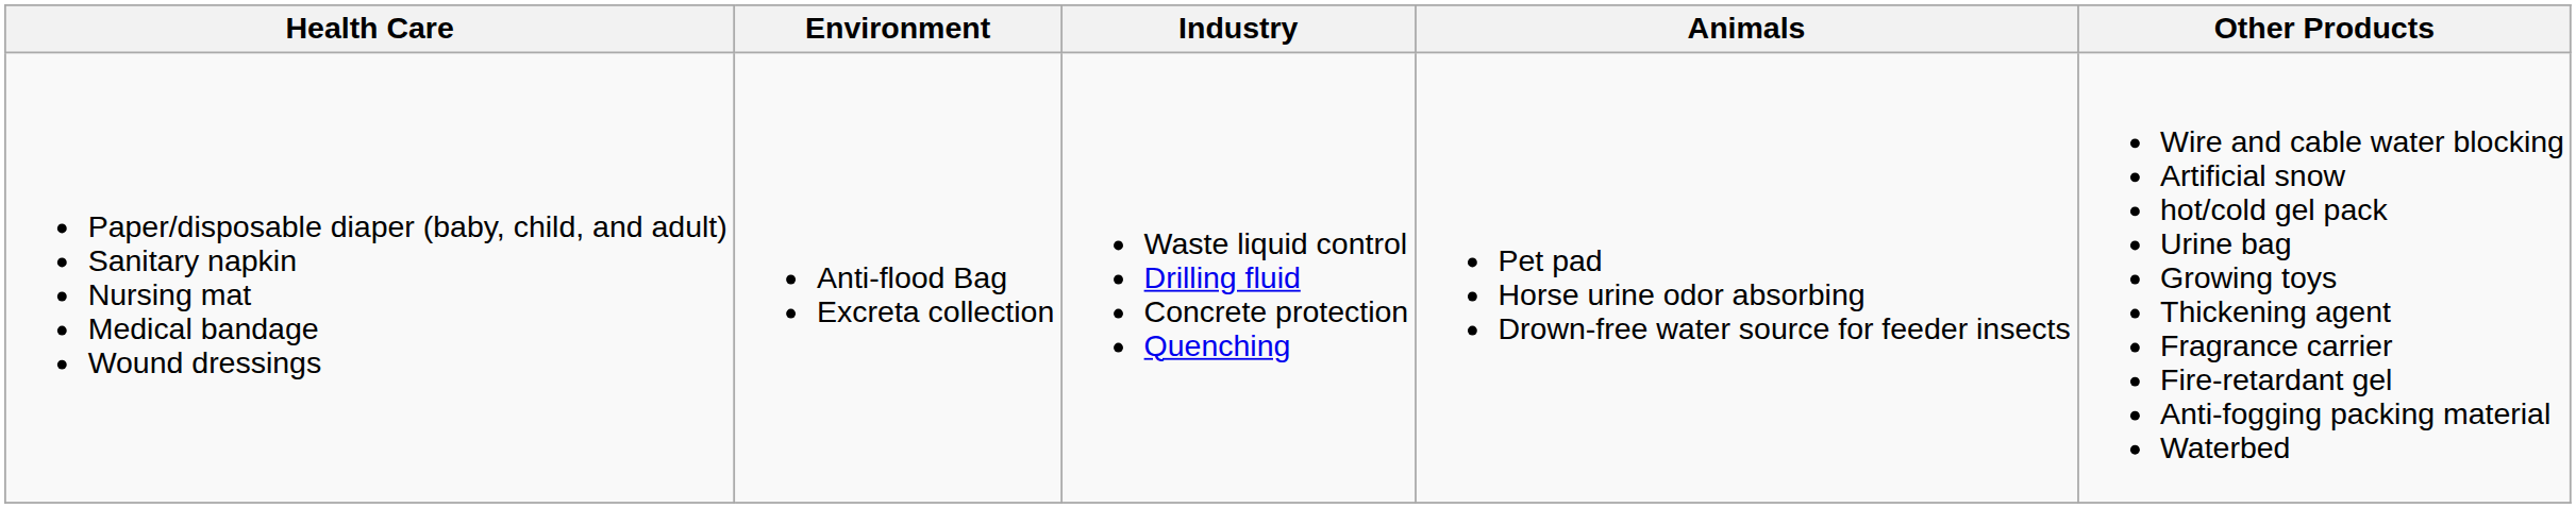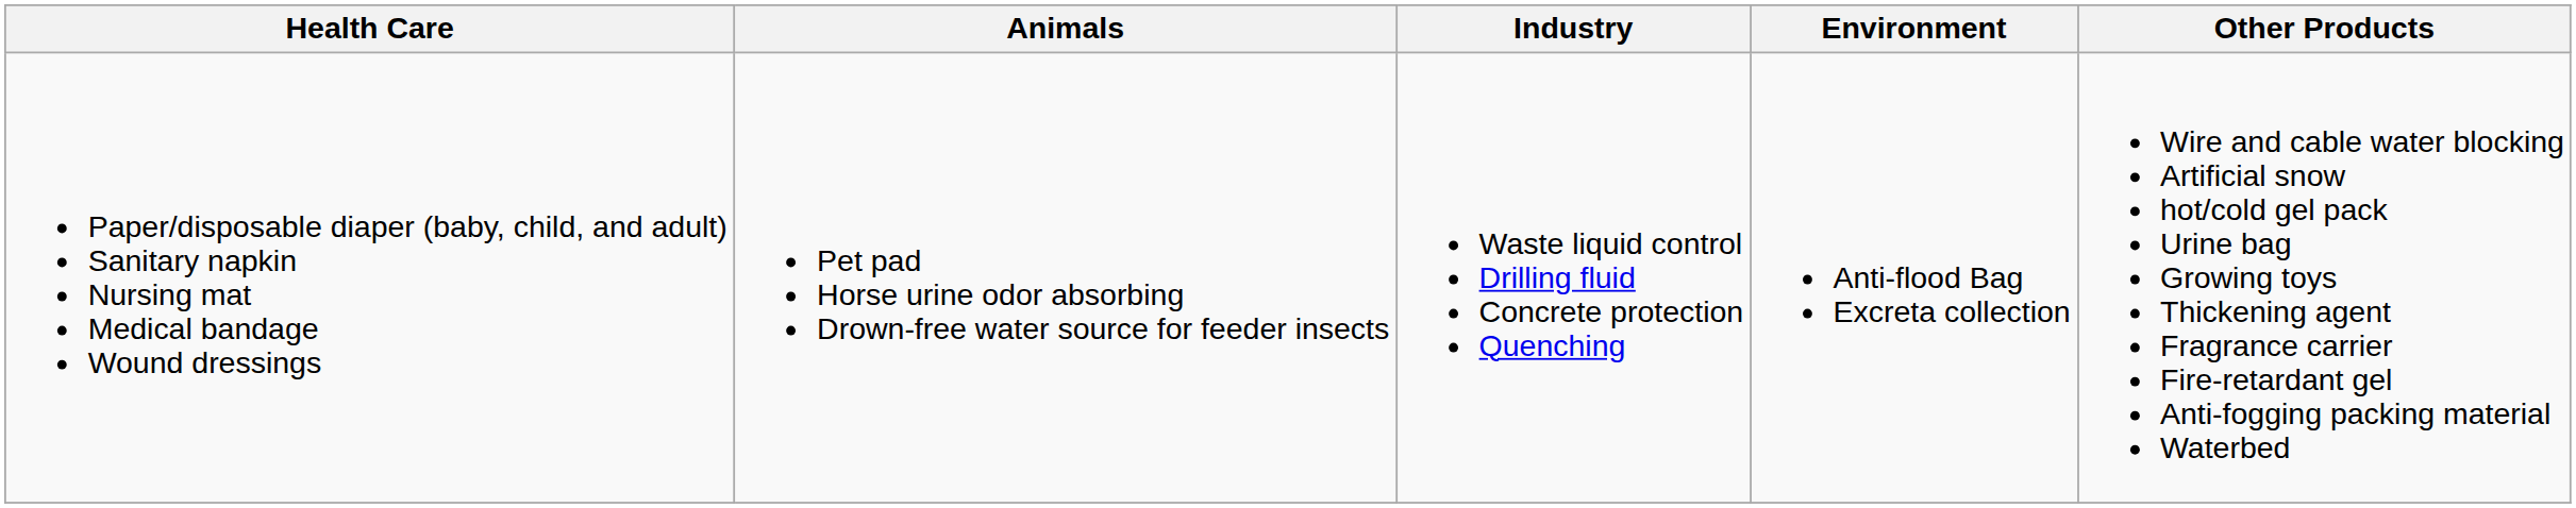columns swapped: Animals <-> Environment
